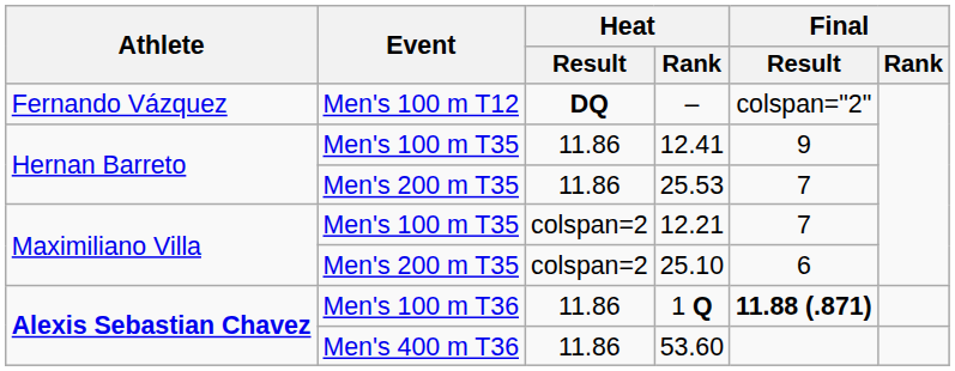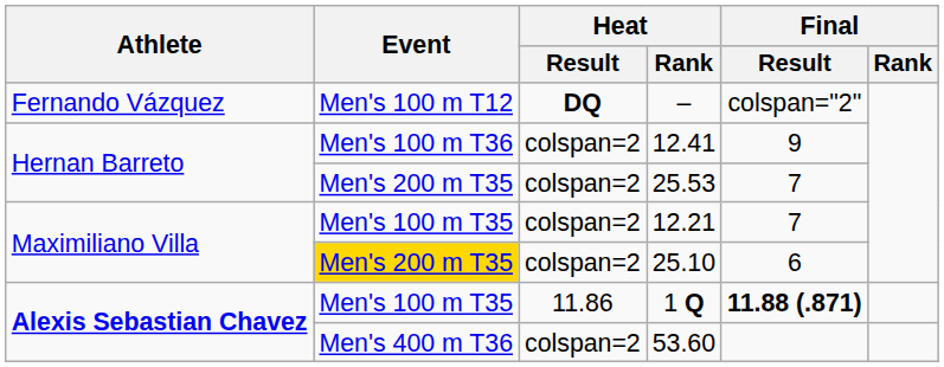12.41 | Event: Men's 100 m T35 -> Men's 100 m T36
12.41 | Heat / Result: 11.86 -> colspan=2
25.53 | Heat / Result: 11.86 -> colspan=2
25.10 | Event: no background -> gold background
1 Q | Event: Men's 100 m T36 -> Men's 100 m T35
53.60 | Heat / Result: 11.86 -> colspan=2
